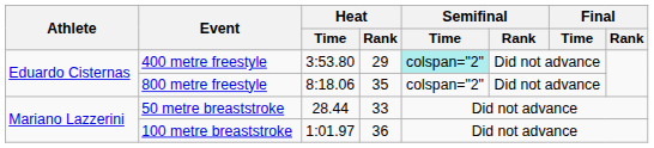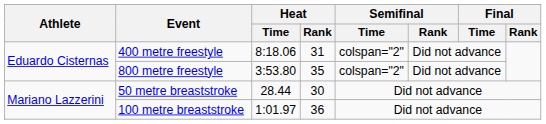400 metre freestyle | Heat / Time: 3:53.80 -> 8:18.06
400 metre freestyle | Heat / Rank: 29 -> 31
400 metre freestyle | Semifinal / Time: paleturquoise background -> no background
800 metre freestyle | Heat / Time: 8:18.06 -> 3:53.80
50 metre breaststroke | Heat / Rank: 33 -> 30
